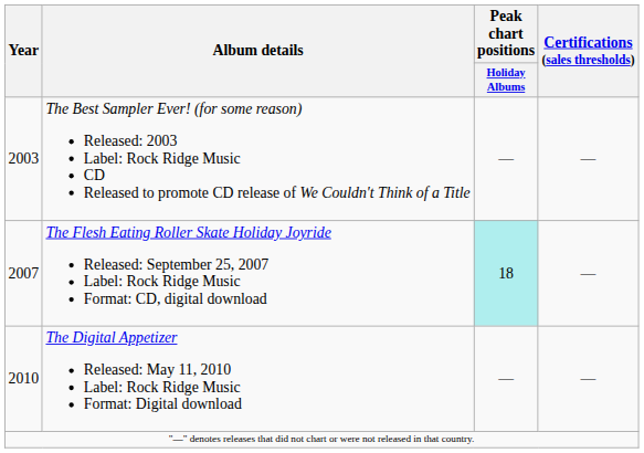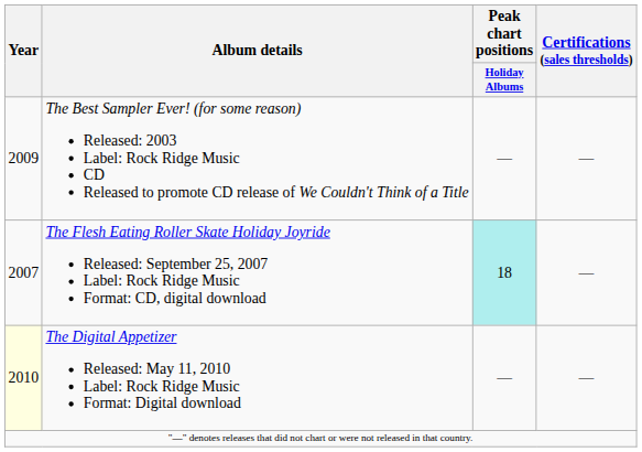row 3 | Year: 2003 -> 2009
row 5 | Year: no background -> lightyellow background
